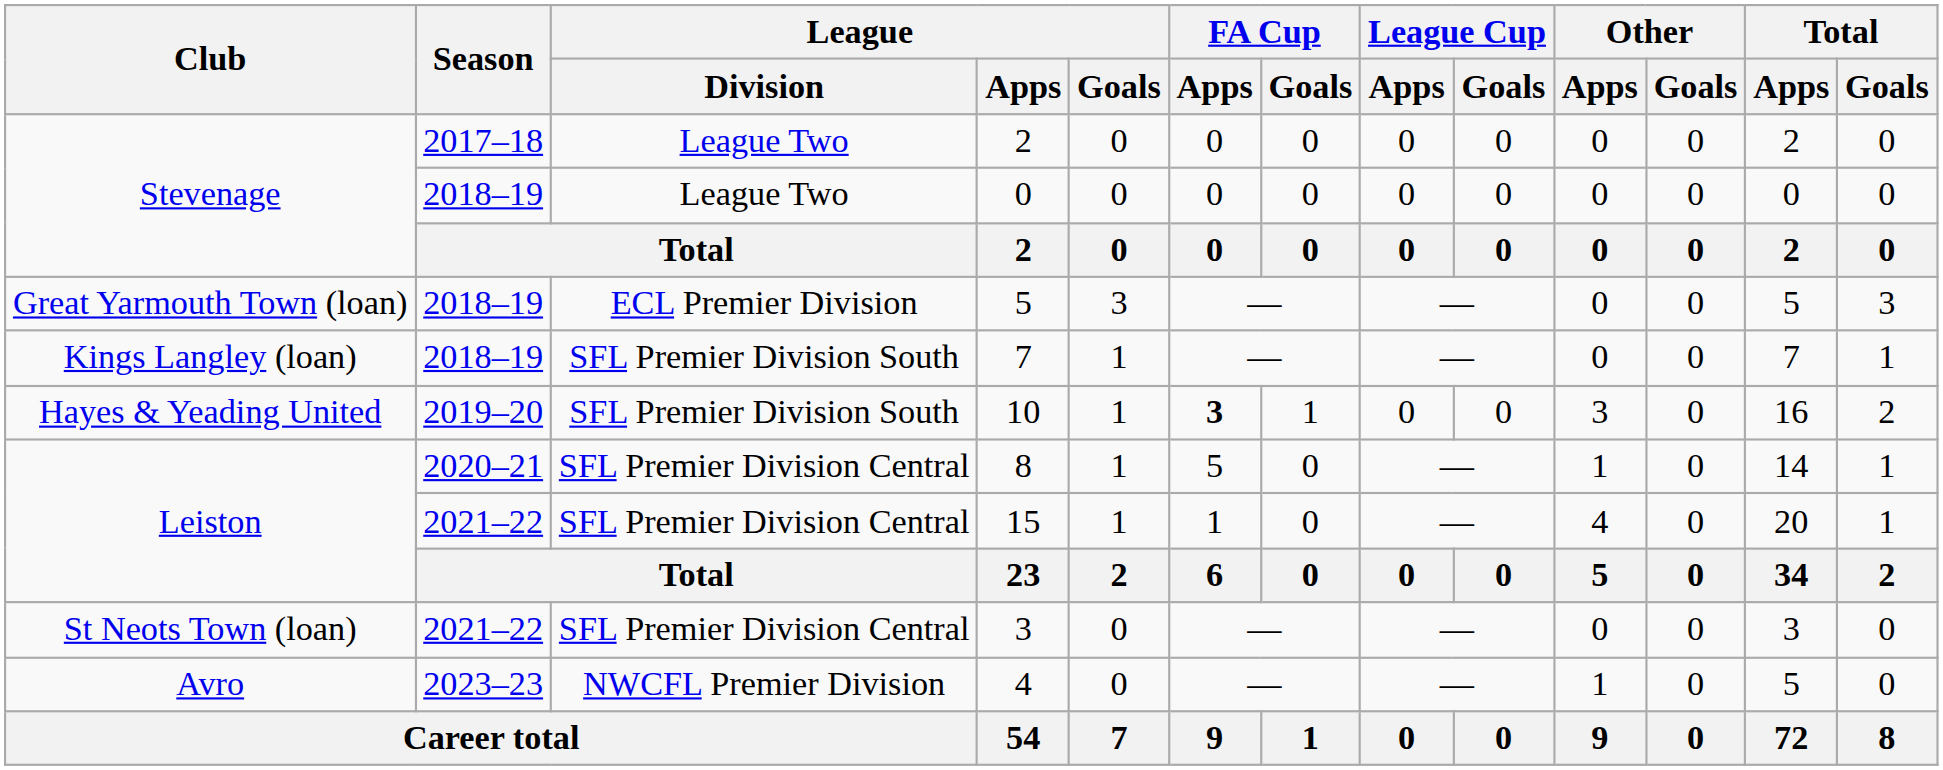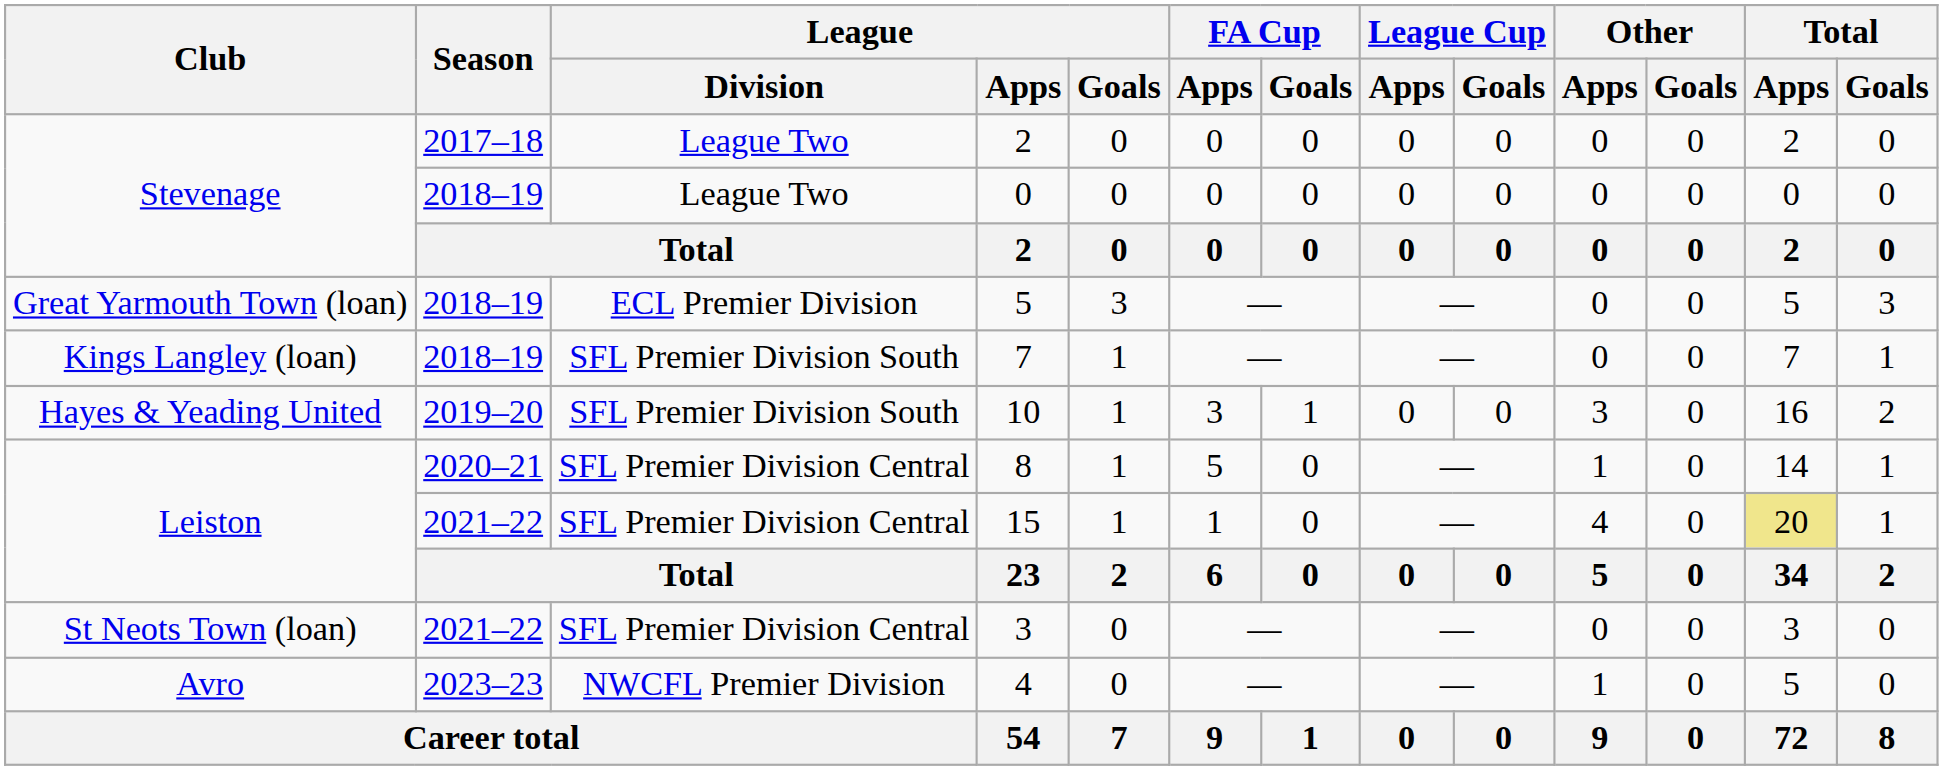10 | FA Cup / Apps: bold -> normal
15 | Total / Apps: no background -> khaki background
